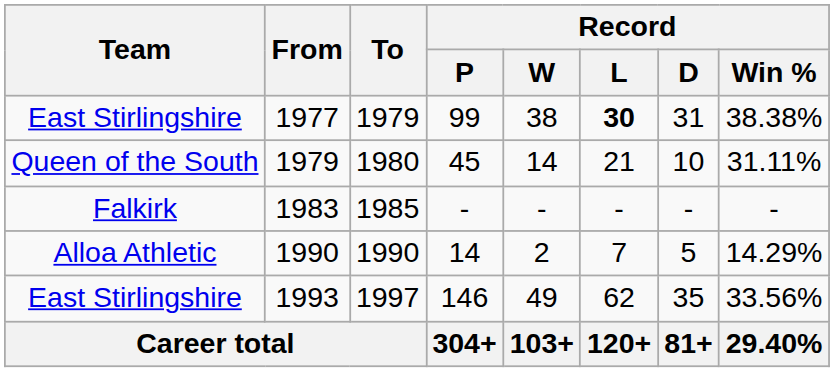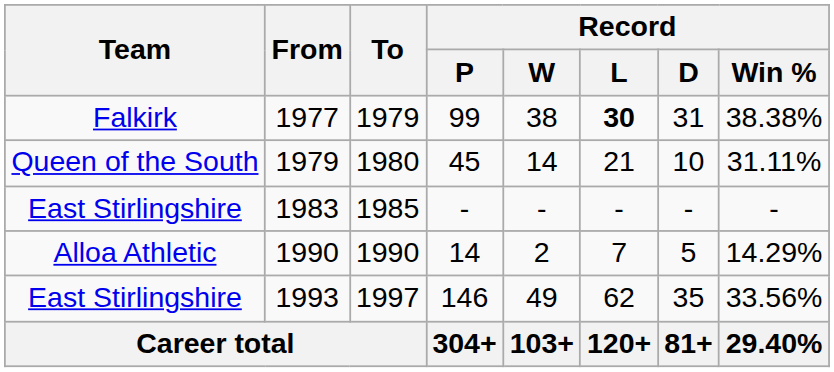1977 | Team: East Stirlingshire -> Falkirk
1983 | Team: Falkirk -> East Stirlingshire
